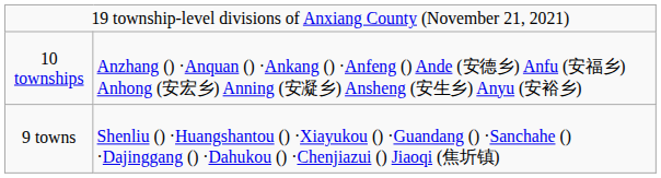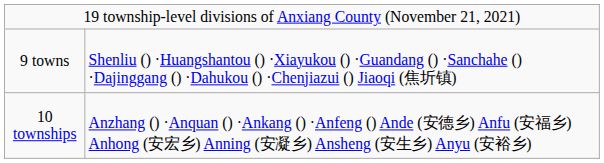rows swapped: 9 towns <-> 10 townships
